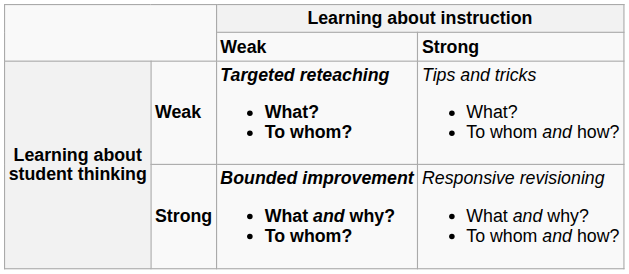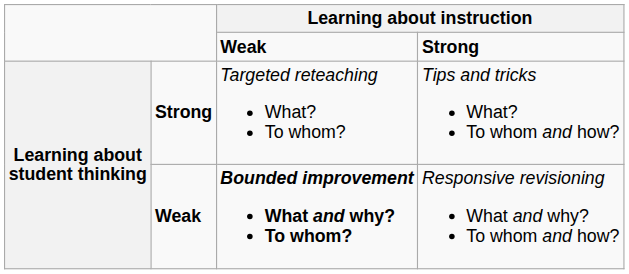row 3 | column 2: Weak -> Strong
row 3 | column 3: bold -> normal
row 4 | column 2: Strong -> Weak
